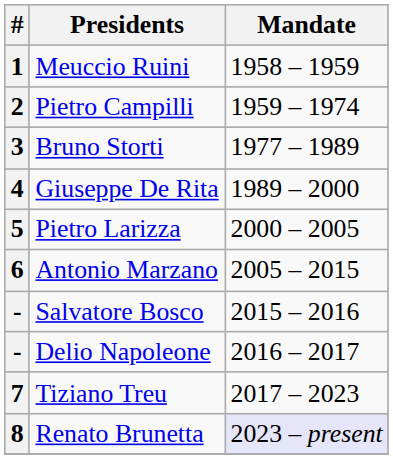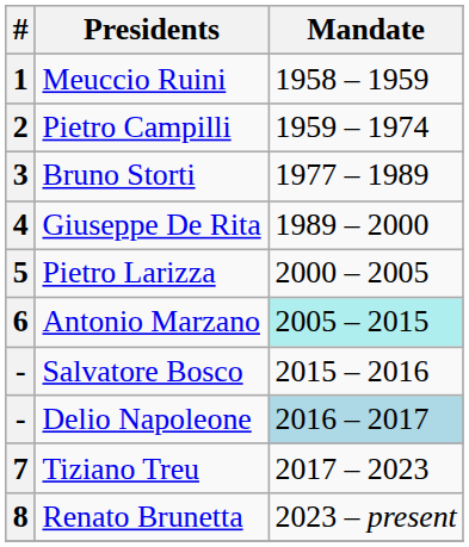6 | Mandate: no background -> paleturquoise background
- / Delio Napoleone | Mandate: no background -> lightblue background
8 | Mandate: lavender background -> no background
